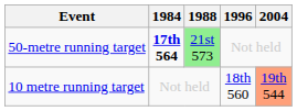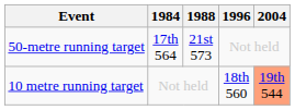50-metre running target | 1984: bold -> normal
50-metre running target | 1988: lightgreen background -> no background
